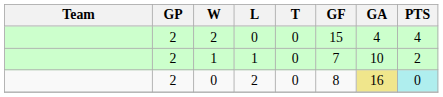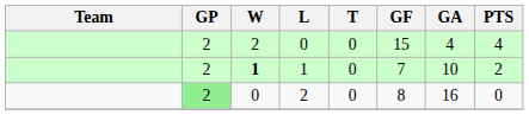row 3 | W: normal -> bold
row 4 | GP: no background -> lightgreen background
row 4 | GA: khaki background -> no background
row 4 | PTS: paleturquoise background -> no background
